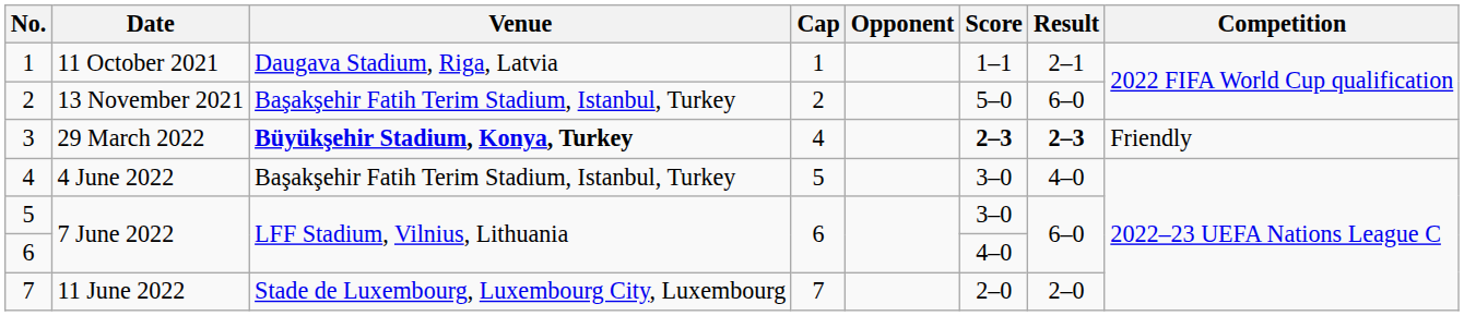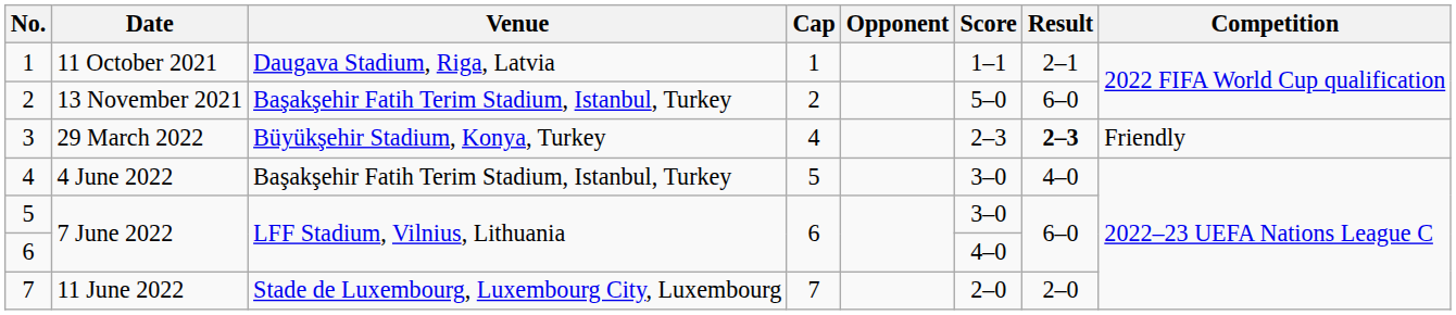3 | Venue: bold -> normal
3 | Score: bold -> normal
